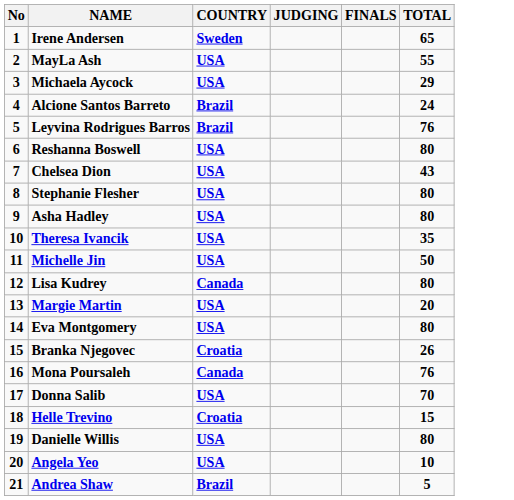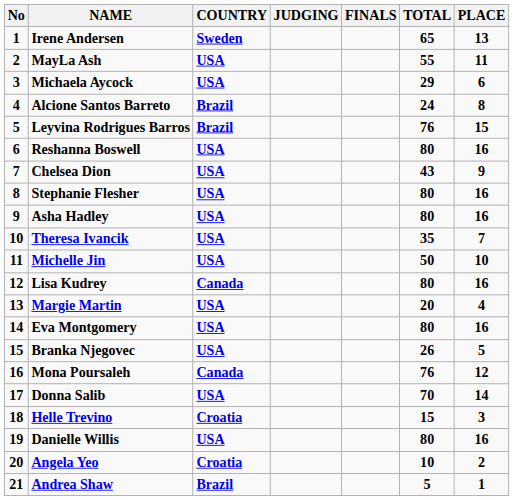+ column: PLACE | 13 | 11 | 6 | 8 | 15 | 16 | 9 | 16 | 16 | 7 | 10 | 16 | 4 | 16 | 5 | 12 | 14 | 3 | 16 | 2 | 1
Branka Njegovec | COUNTRY: Croatia -> USA
Angela Yeo | COUNTRY: USA -> Croatia
